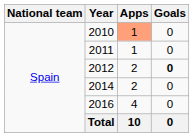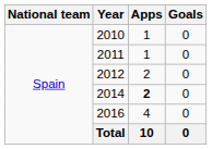2010 | Apps: lightsalmon background -> no background
2012 | Goals: bold -> normal
2014 | Apps: normal -> bold
